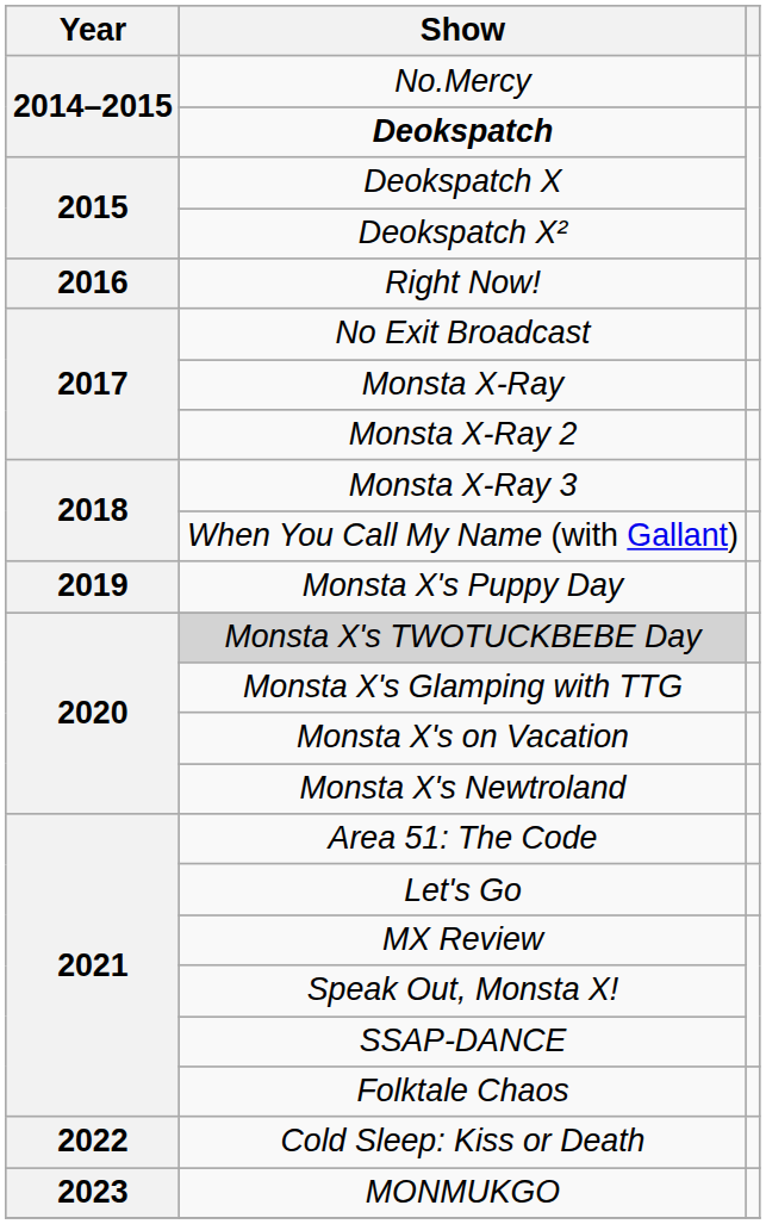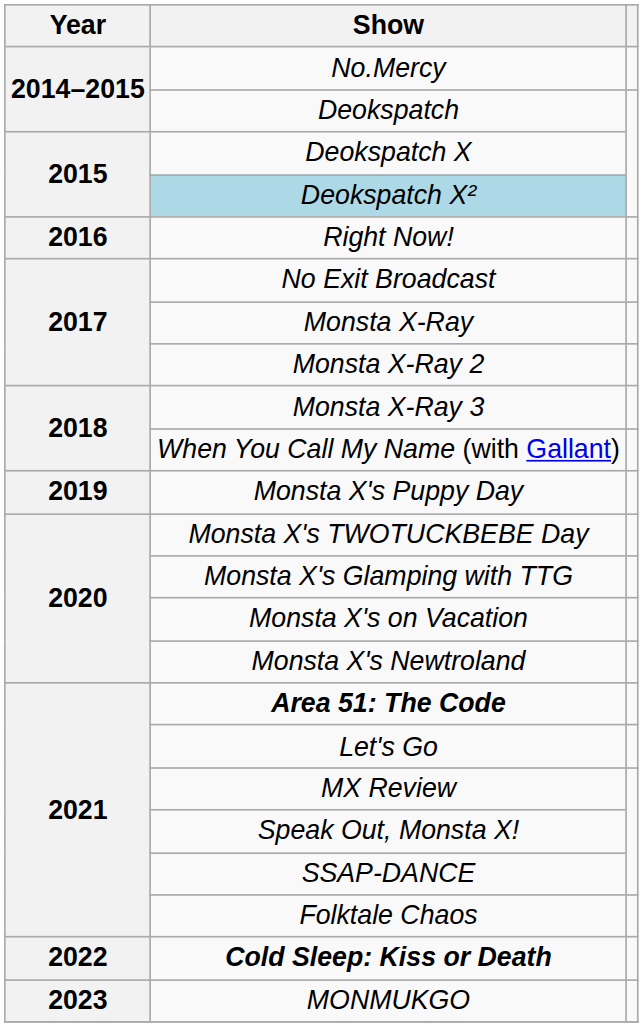Deokspatch | Show: bold -> normal
Deokspatch X² | Show: no background -> lightblue background
Monsta X's TWOTUCKBEBE Day | Show: lightgrey background -> no background
Area 51: The Code | Show: normal -> bold
Cold Sleep: Kiss or Death | Show: normal -> bold
